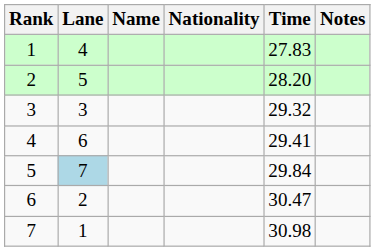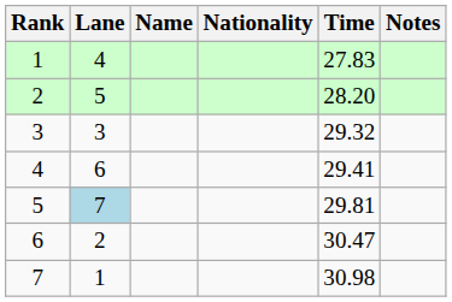row 6 | Time: 29.84 -> 29.81
